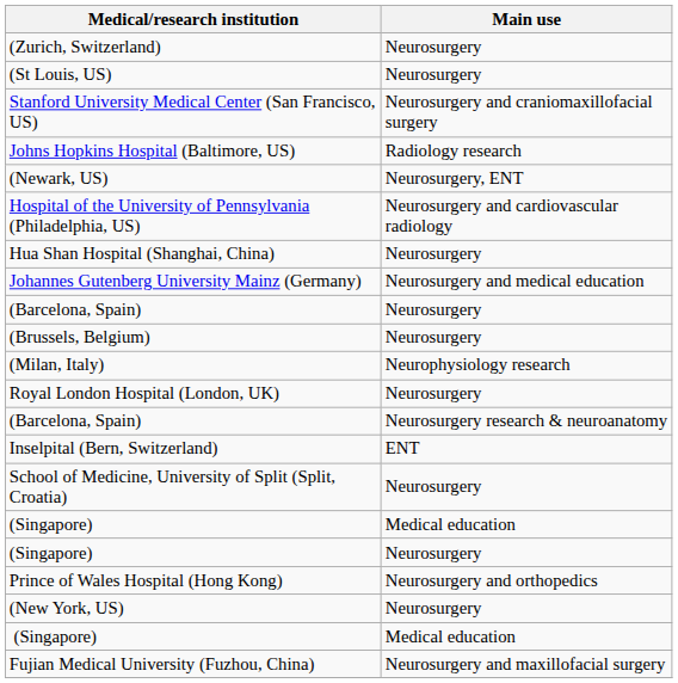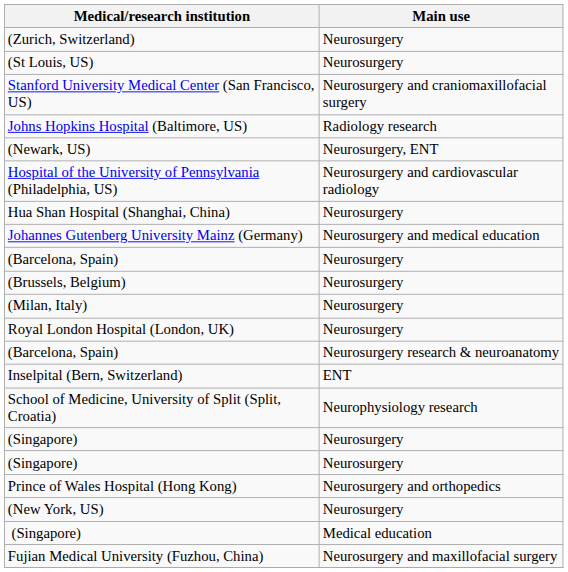row 12 | Main use: Neurophysiology research -> Neurosurgery
row 16 | Main use: Neurosurgery -> Neurophysiology research
row 17 | Main use: Medical education -> Neurosurgery
